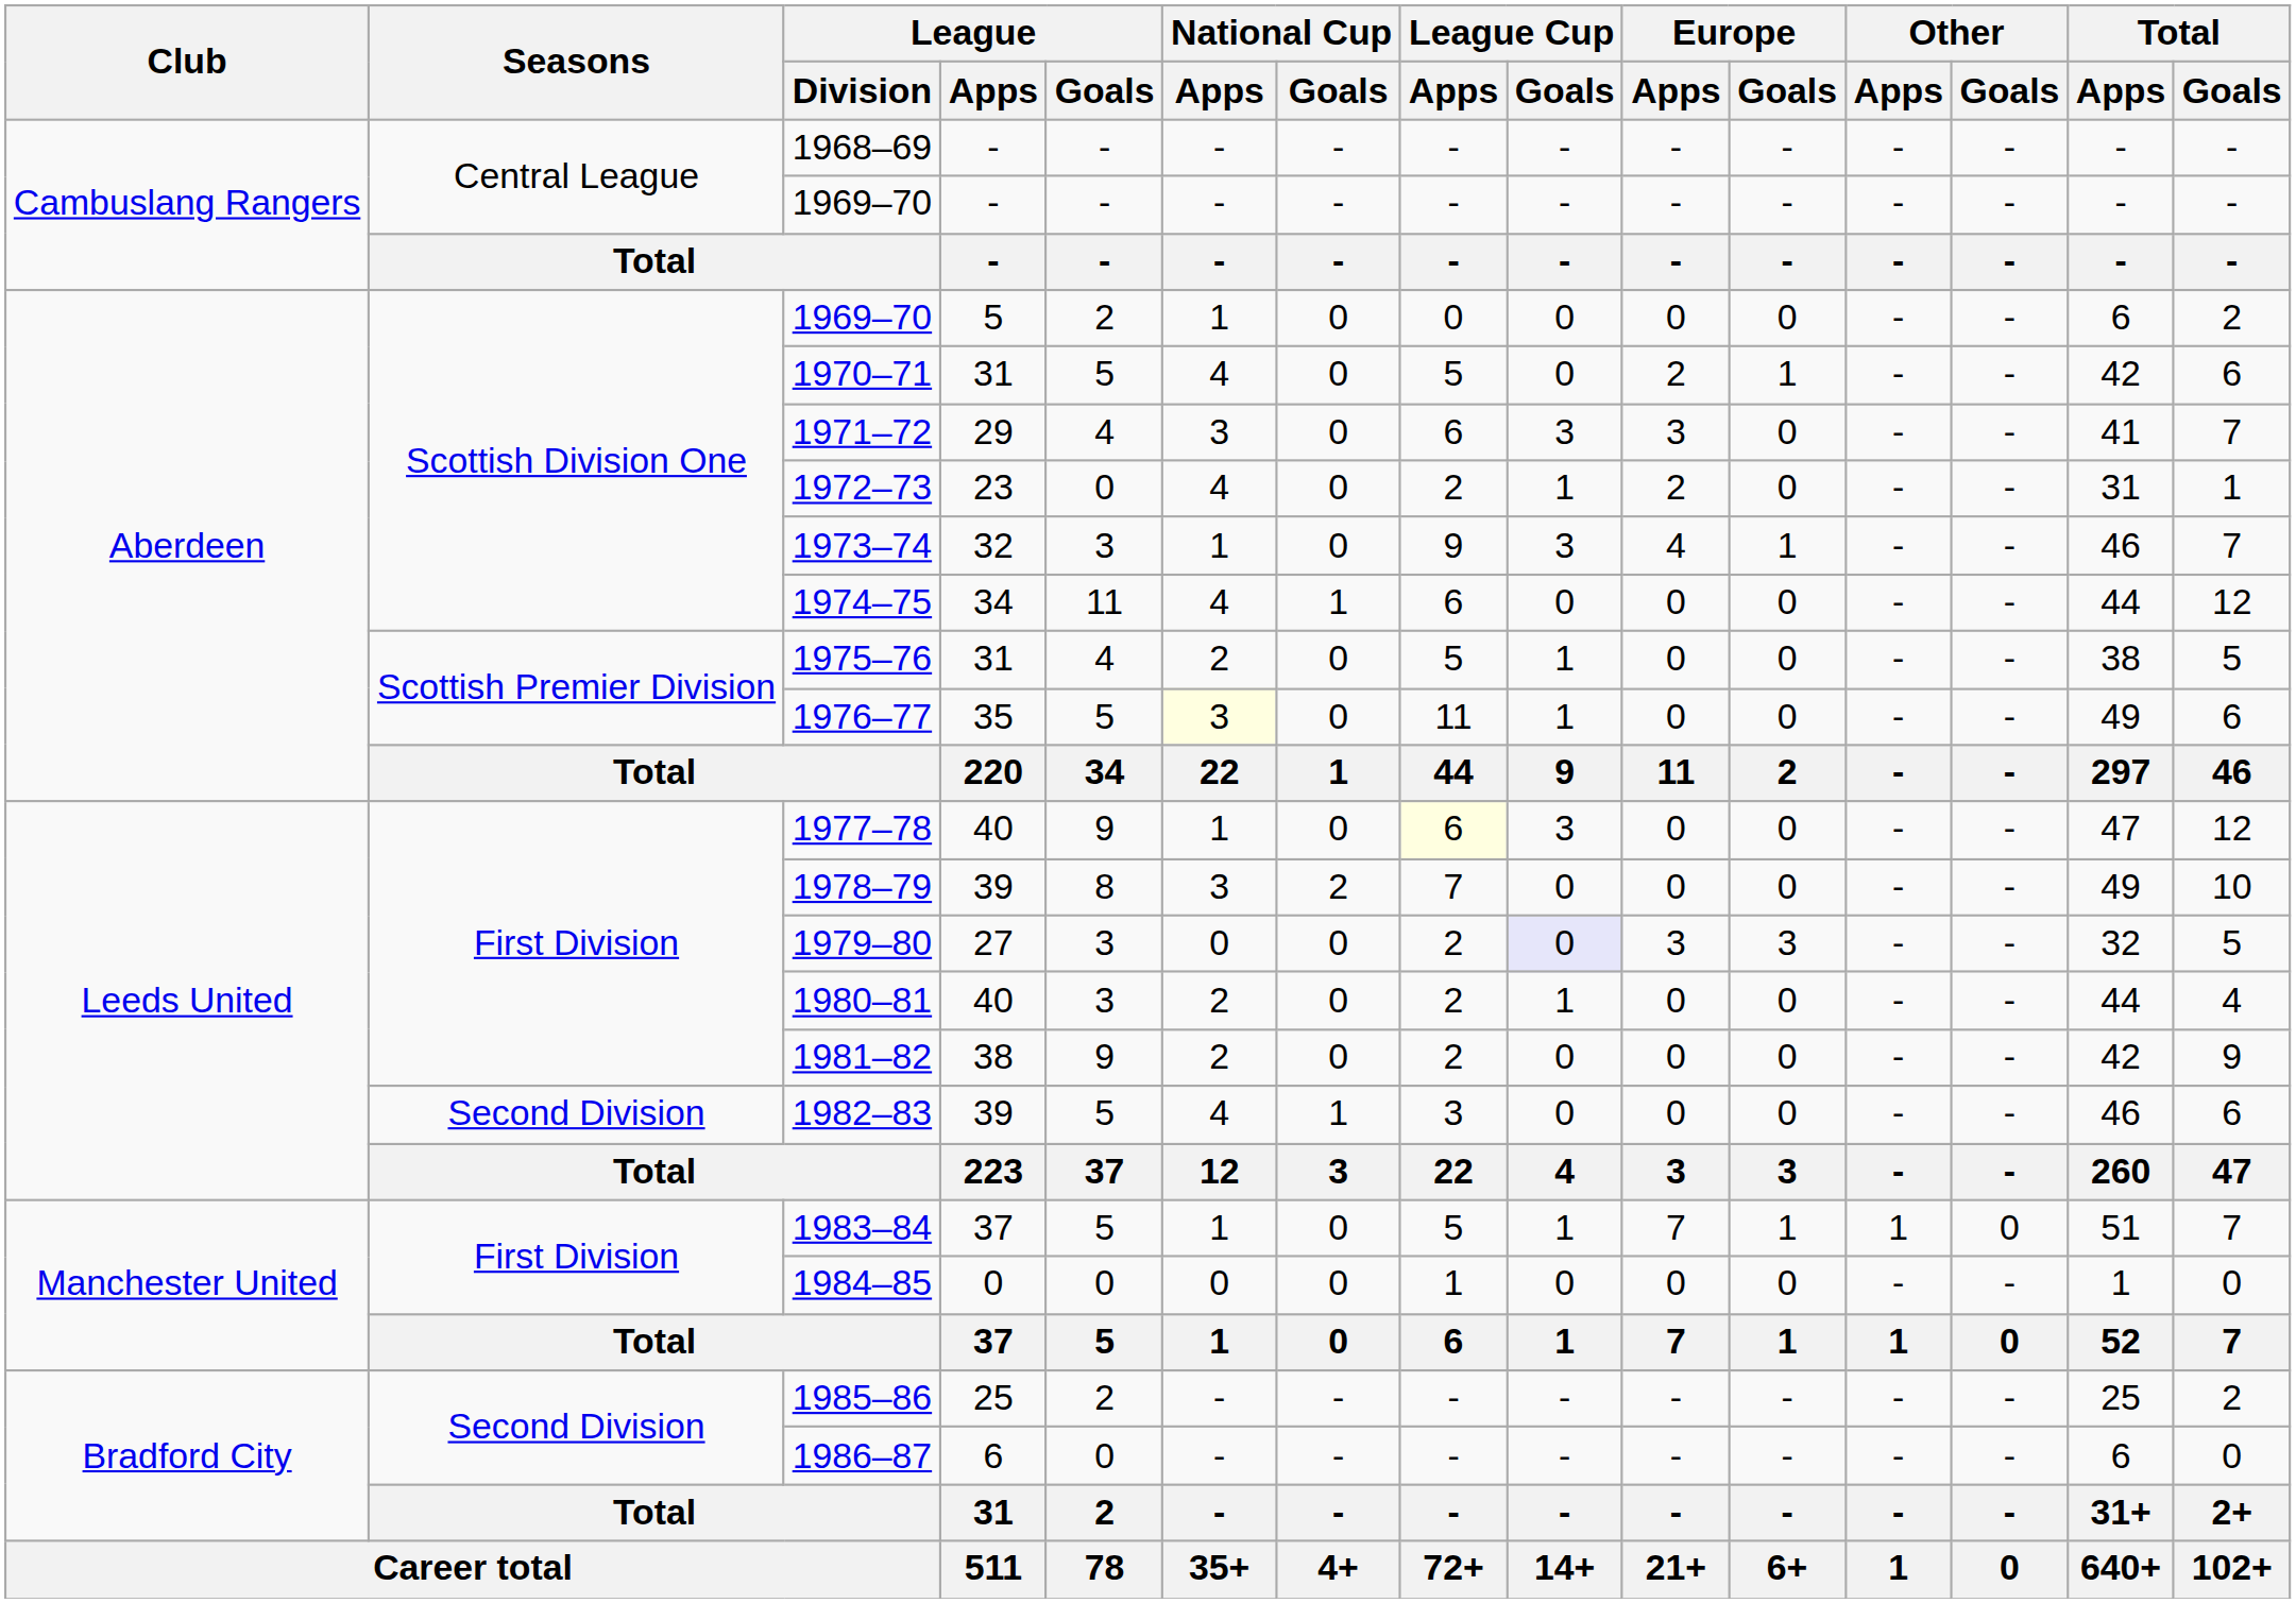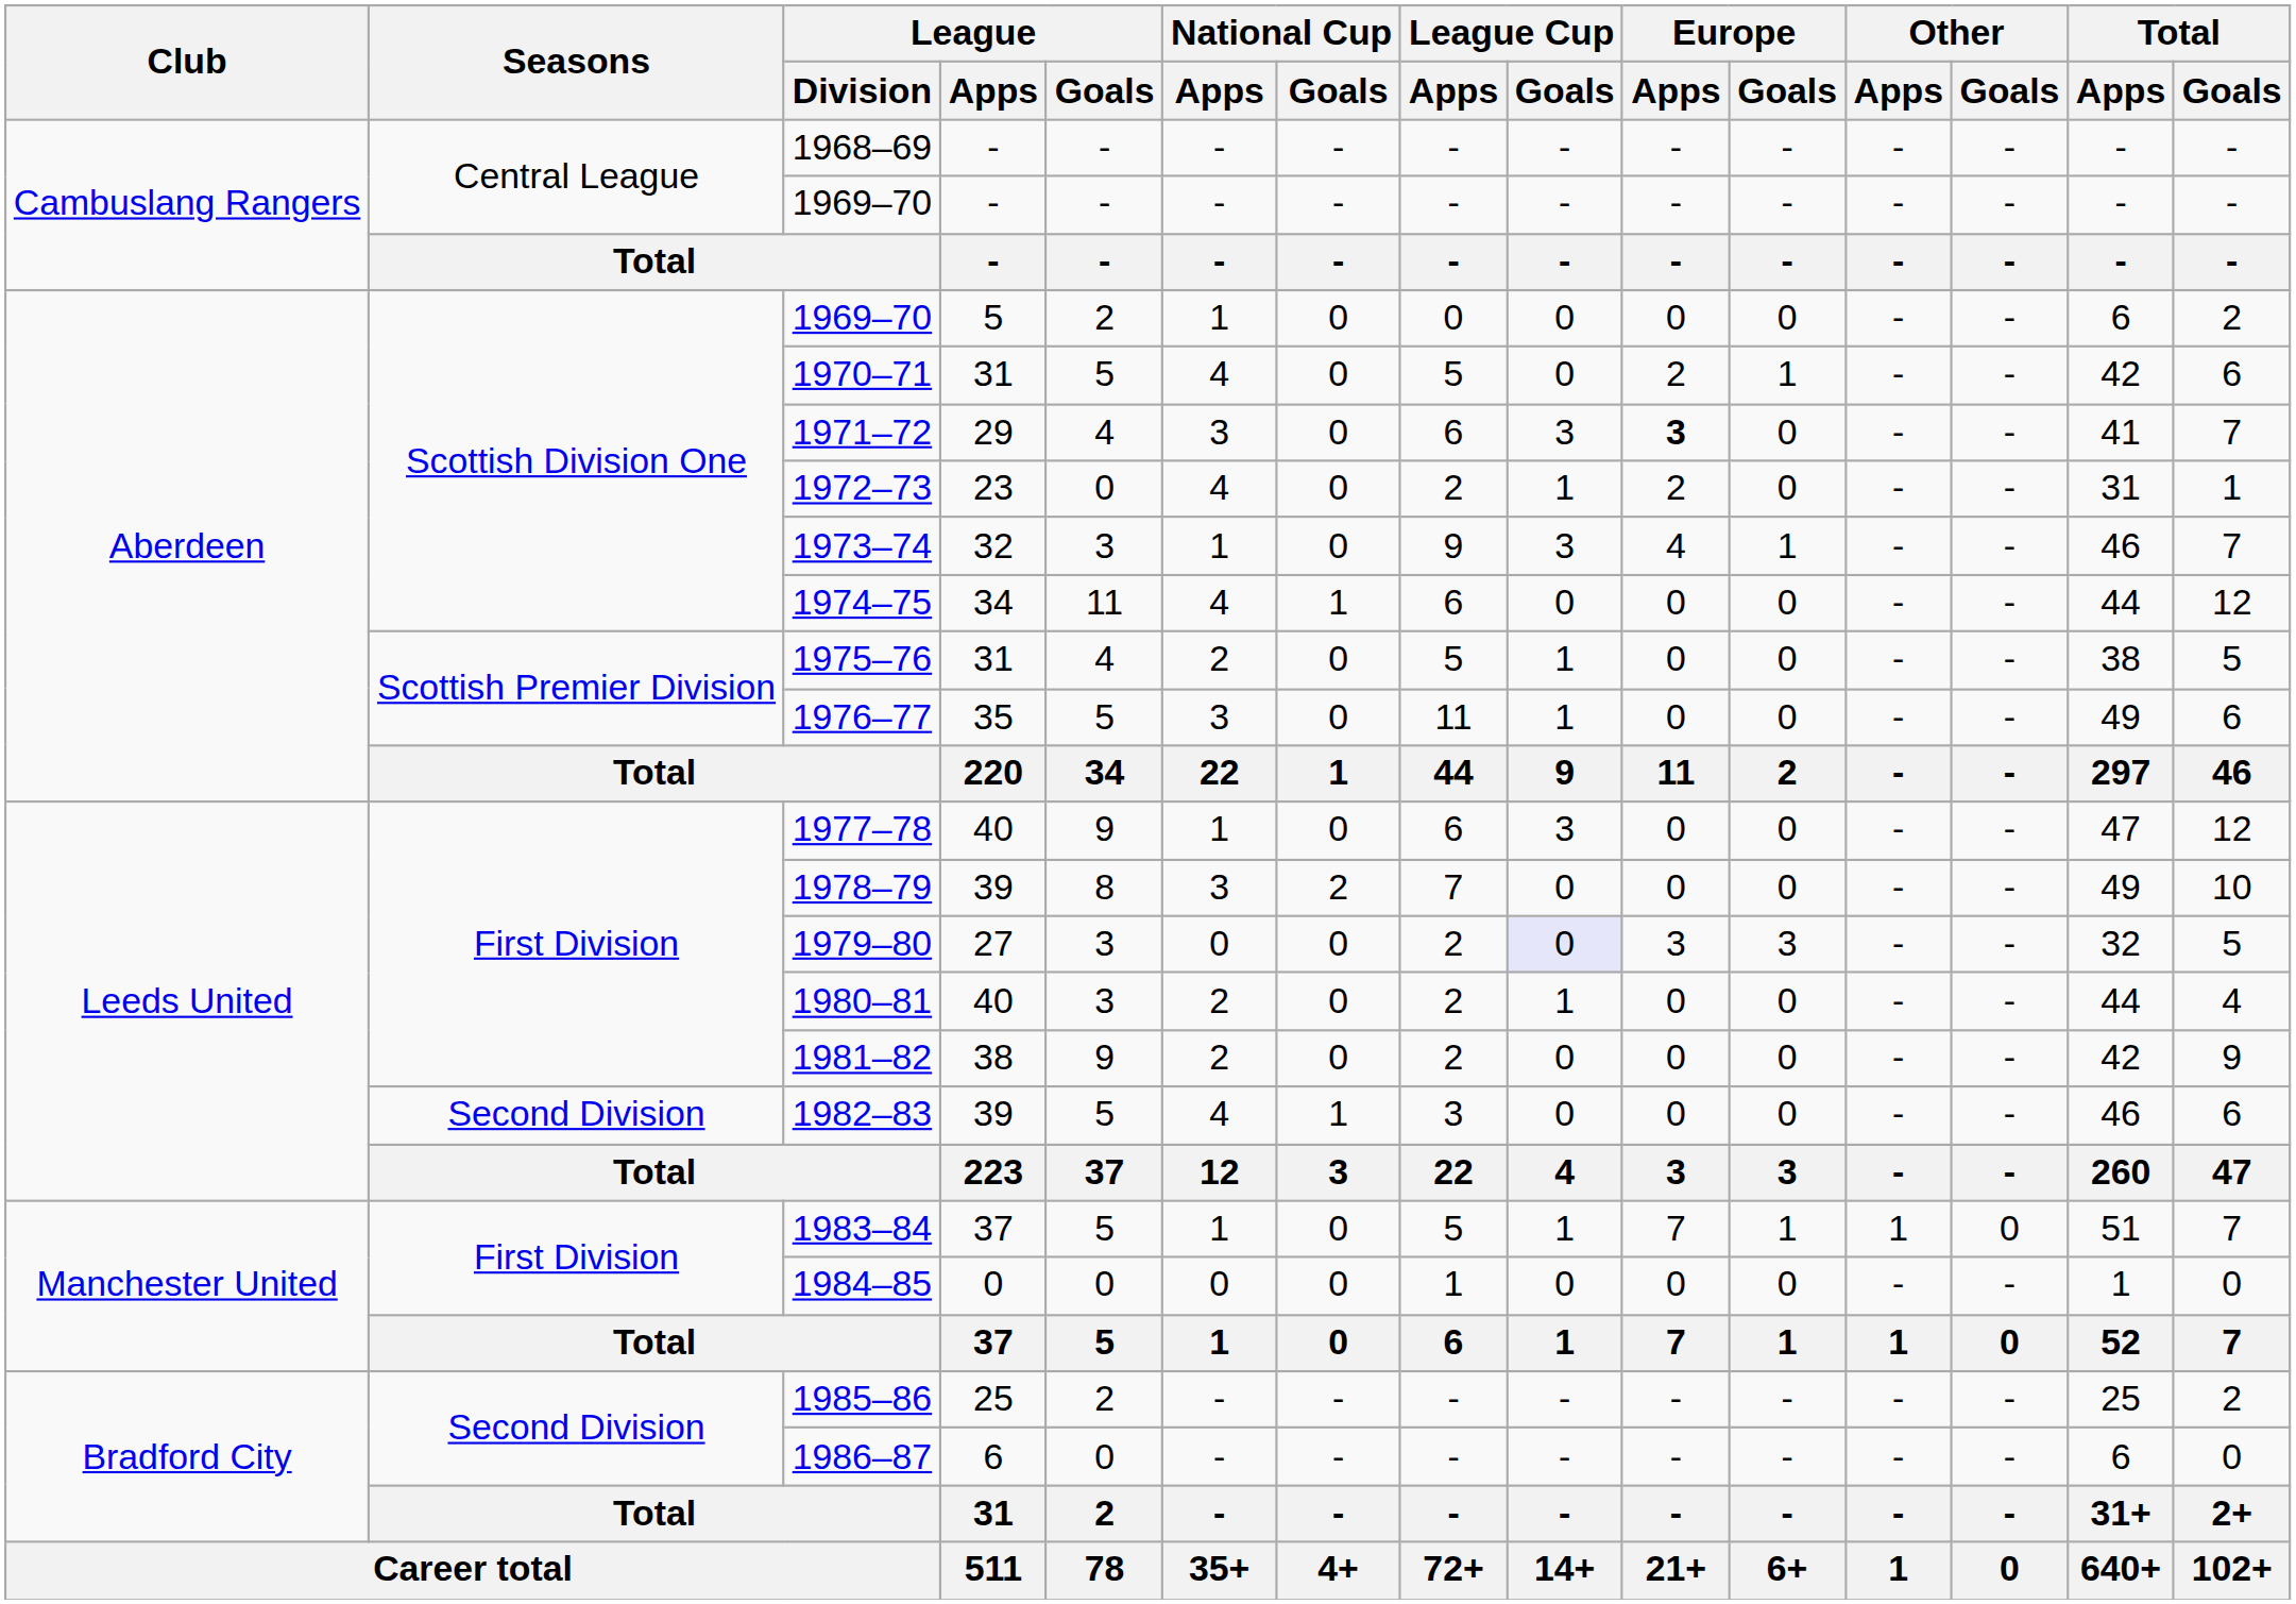1971–72 | Europe / Apps: normal -> bold
1976–77 | National Cup / Apps: lightyellow background -> no background
1977–78 | League Cup / Apps: lightyellow background -> no background
